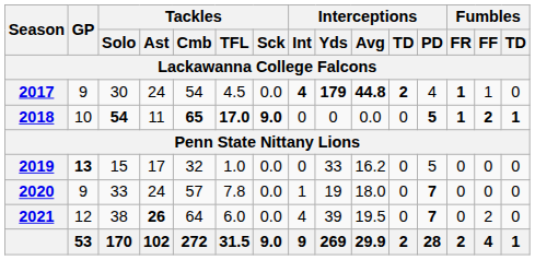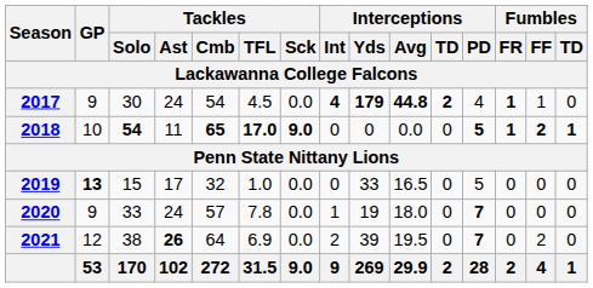2019 | Interceptions / Avg: 16.2 -> 16.5
2021 | Tackles / TFL: 6.0 -> 6.9
2021 | Interceptions / Int: 4 -> 2
